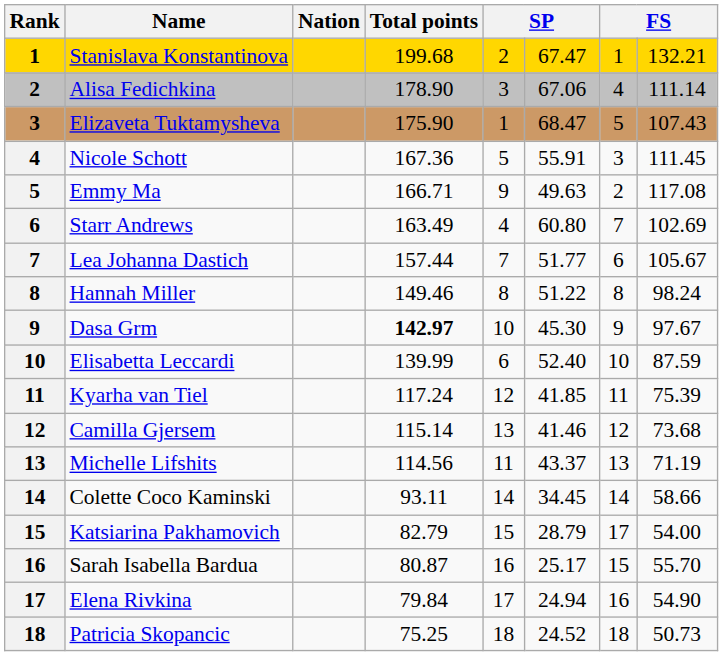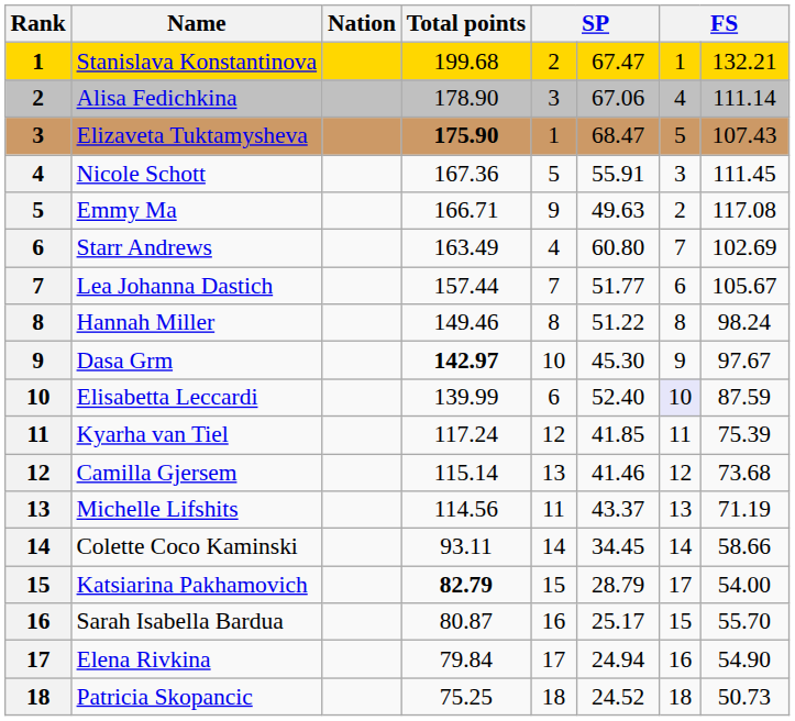Elizaveta Tuktamysheva | Total points: normal -> bold
Elisabetta Leccardi | column 7: no background -> lavender background
Katsiarina Pakhamovich | Total points: normal -> bold
